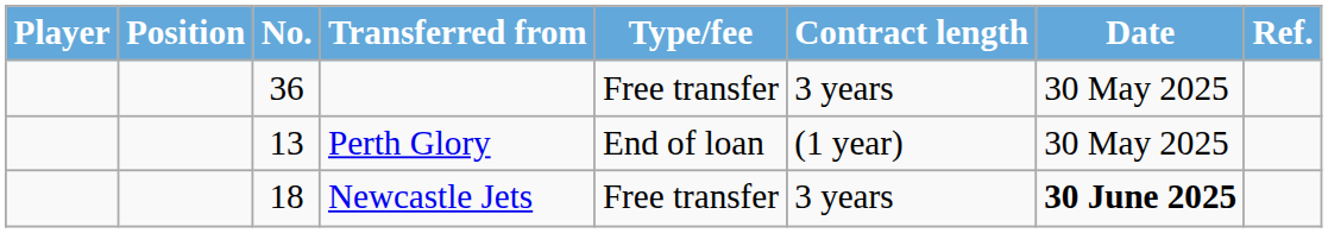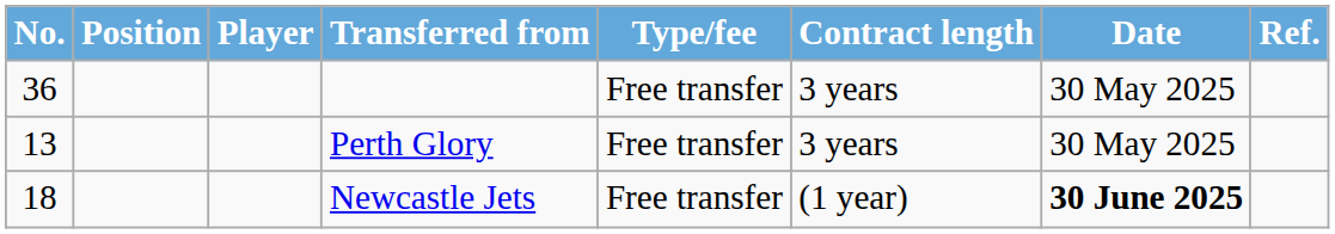columns swapped: No. <-> Player
Perth Glory | Type/fee: End of loan -> Free transfer
Perth Glory | Contract length: (1 year) -> 3 years
Newcastle Jets | Contract length: 3 years -> (1 year)
